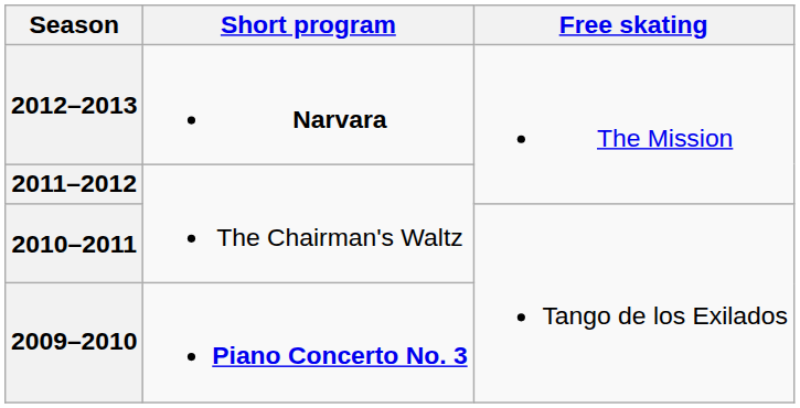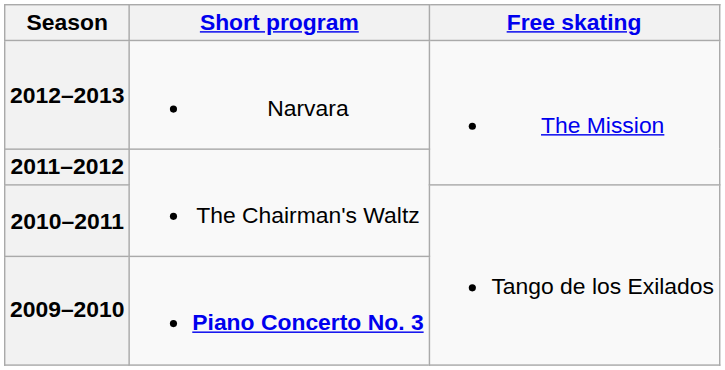2012–2013 | Short program: bold -> normal
